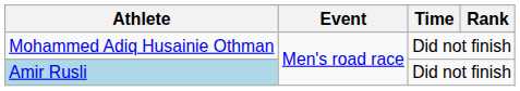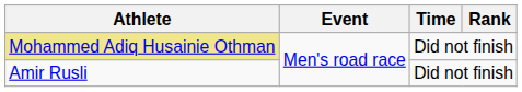Mohammed Adiq Husainie Othman | Athlete: no background -> khaki background
Amir Rusli | Athlete: lightblue background -> no background
